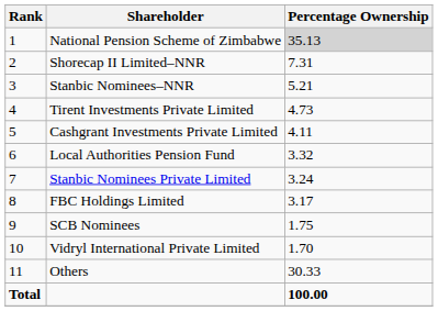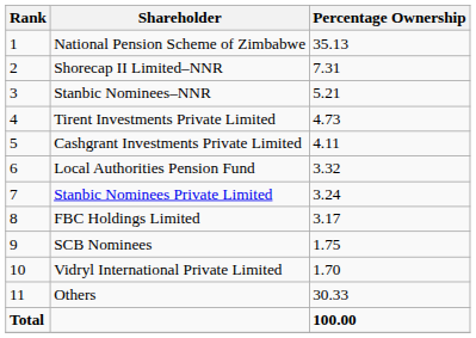National Pension Scheme of Zimbabwe | Percentage Ownership: lightgrey background -> no background
